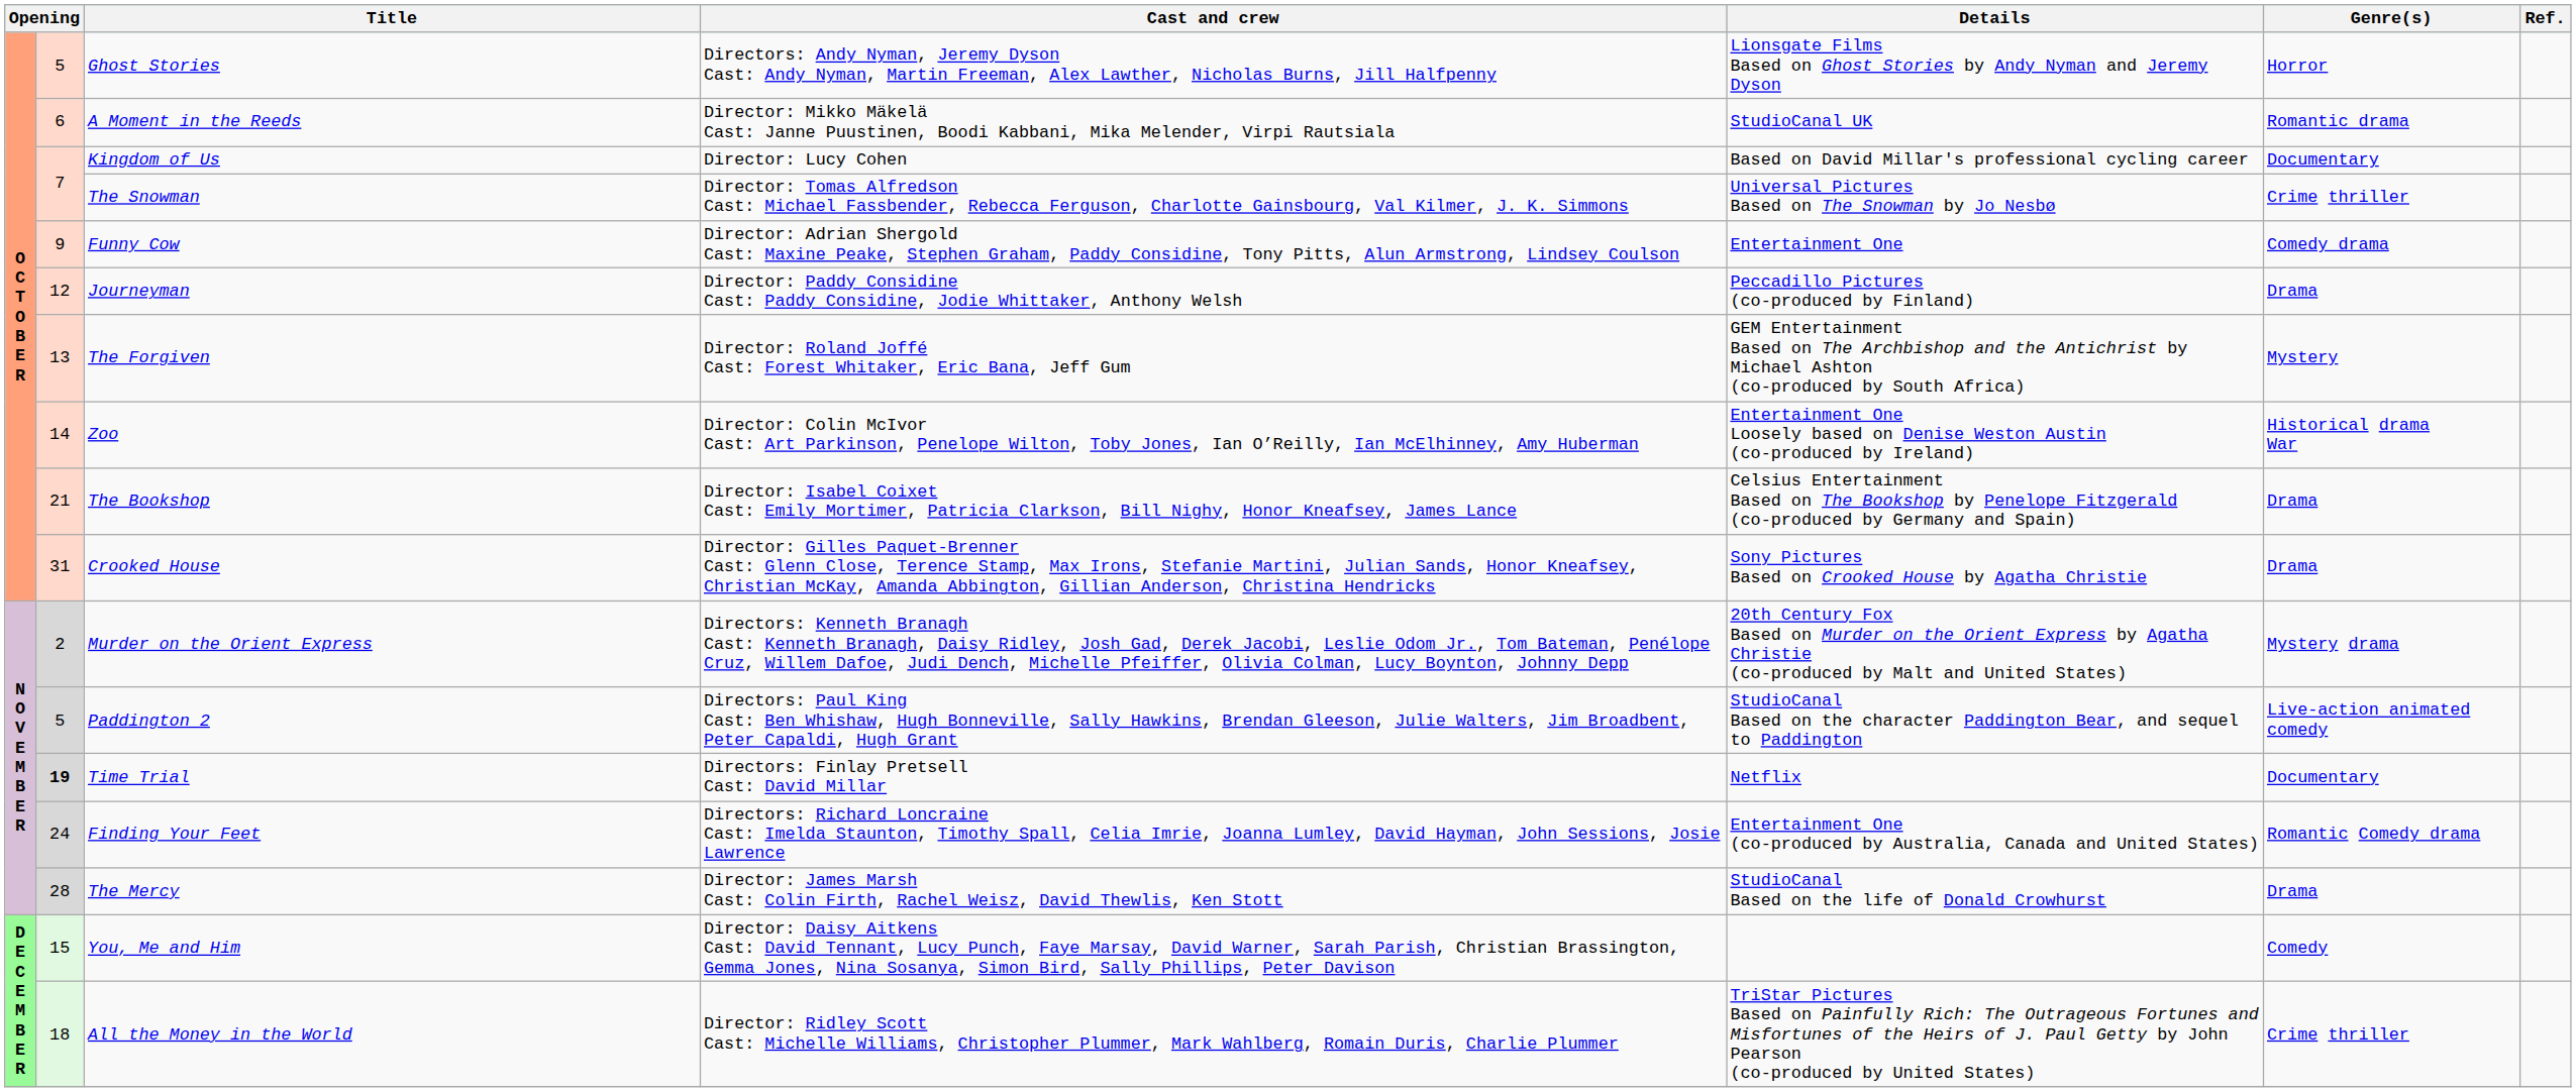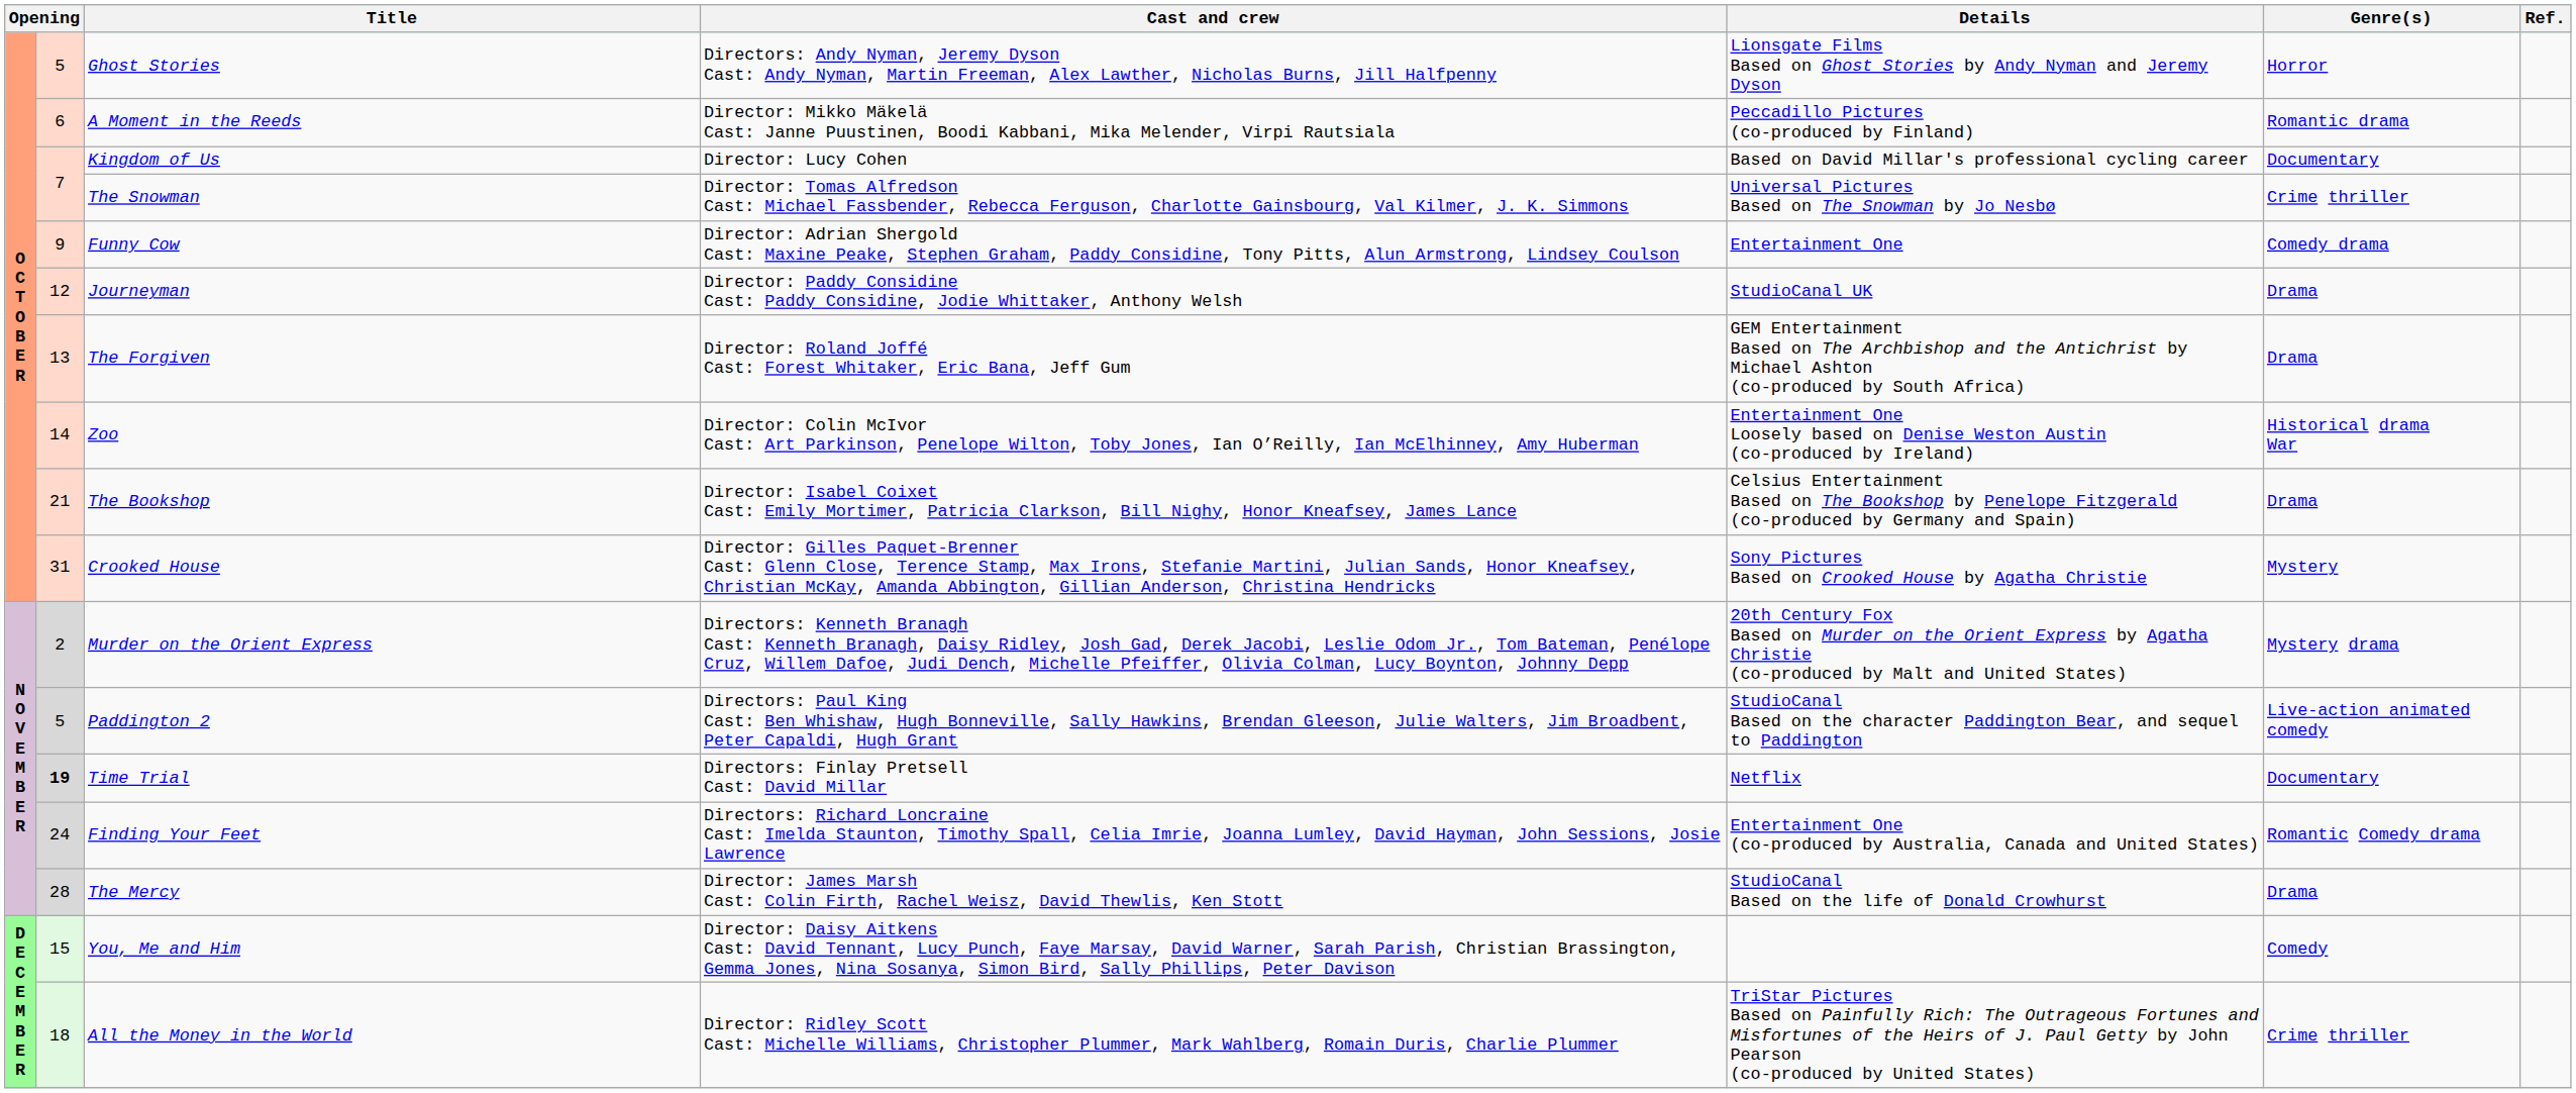A Moment in the Reeds | Details: StudioCanal UK -> Peccadillo Pictures (co-produced by Finland)
Journeyman | Details: Peccadillo Pictures (co-produced by Finland) -> StudioCanal UK
The Forgiven | Genre(s): Mystery -> Drama
Crooked House | Genre(s): Drama -> Mystery
